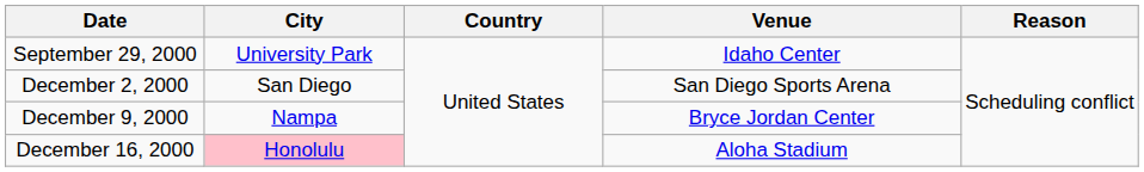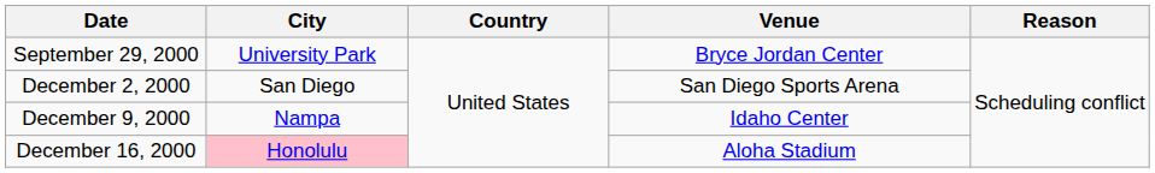September 29, 2000 | Venue: Idaho Center -> Bryce Jordan Center
December 9, 2000 | Venue: Bryce Jordan Center -> Idaho Center
